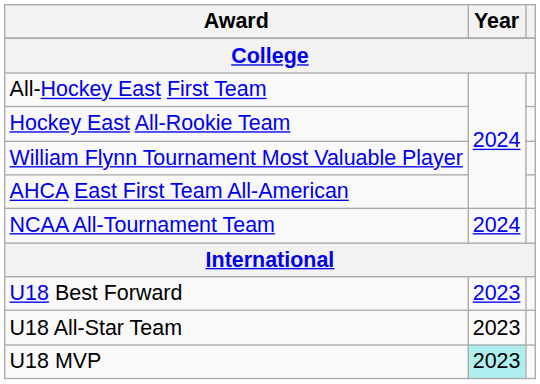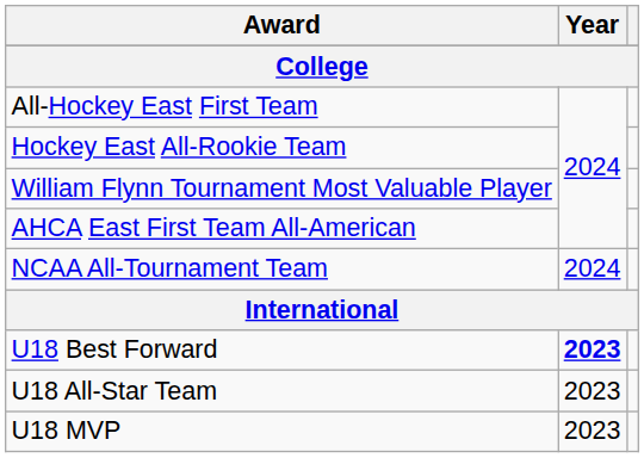U18 Best Forward | Year: normal -> bold
U18 MVP | Year: paleturquoise background -> no background
